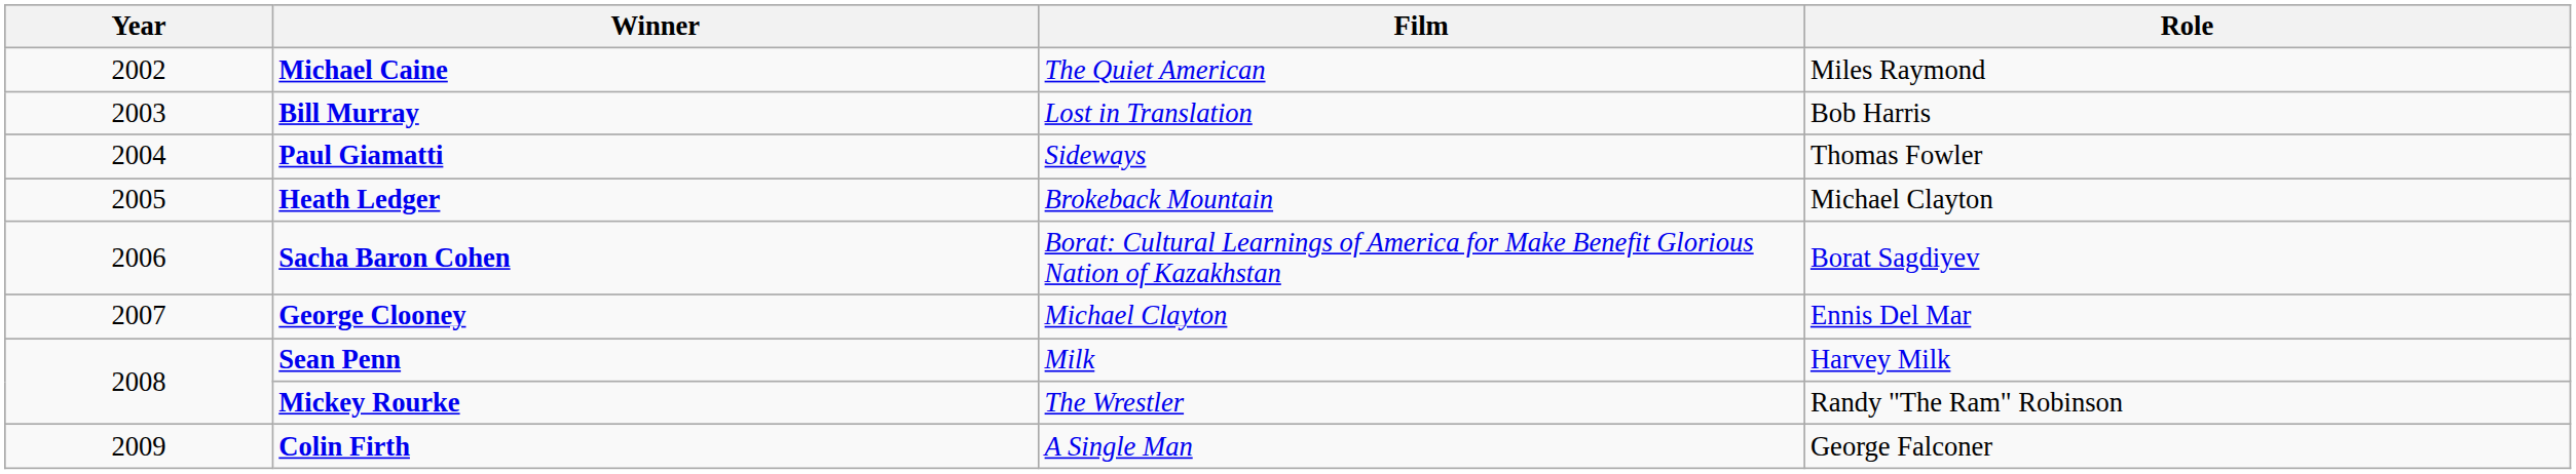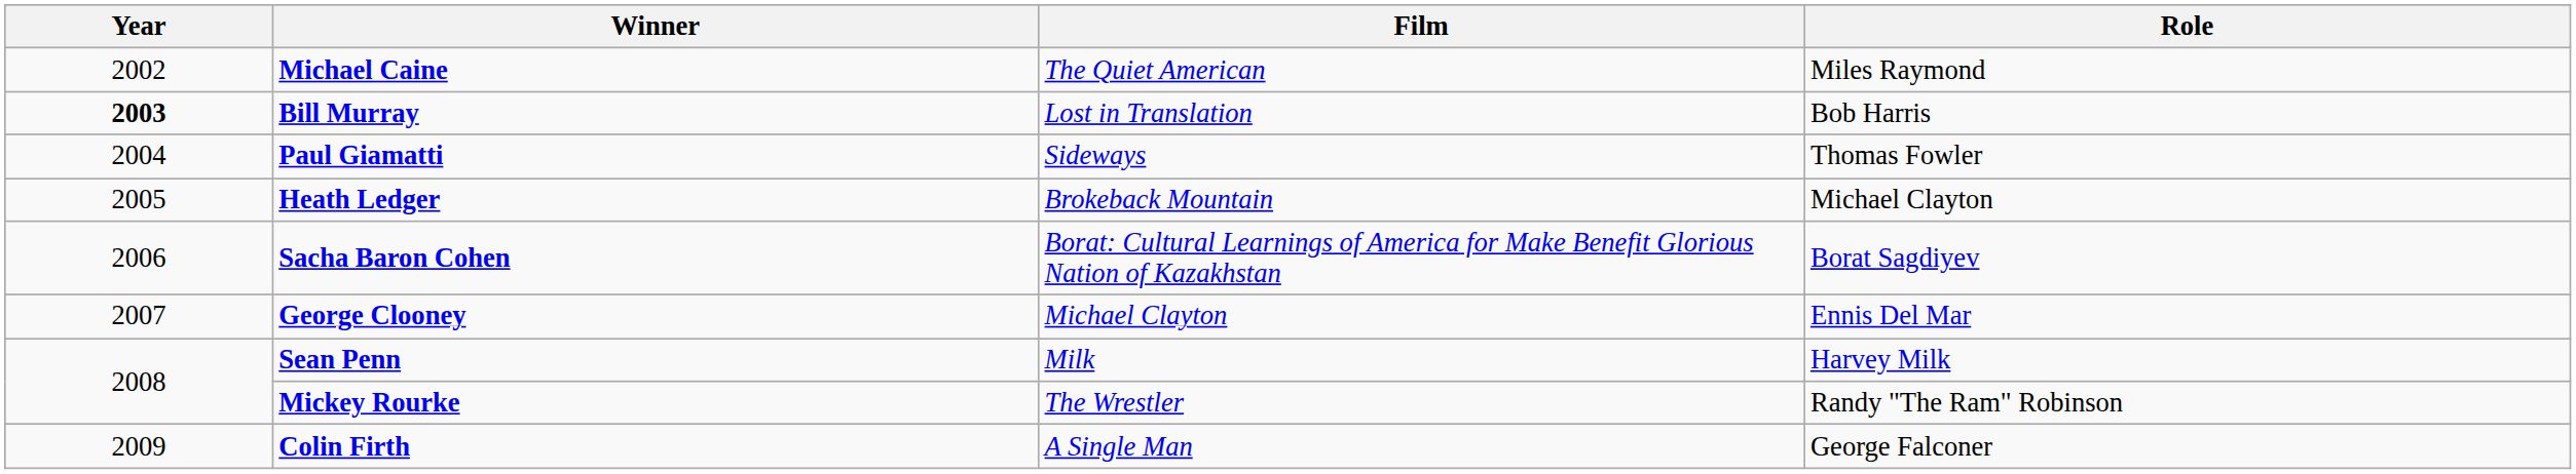Bill Murray | Year: normal -> bold
